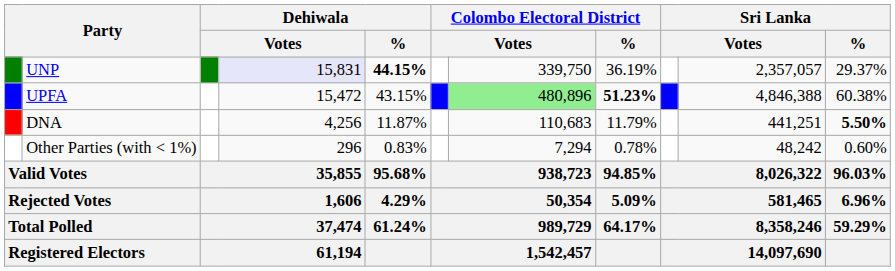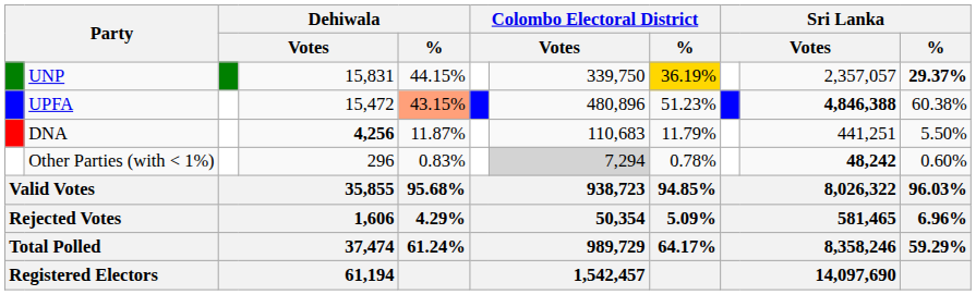UNP | column 4: lavender background -> no background
UNP | Dehiwala / %: bold -> normal
UNP | Colombo Electoral District / %: no background -> gold background
UNP | Sri Lanka / %: normal -> bold
UPFA | Dehiwala / %: no background -> lightsalmon background
UPFA | column 7: lightgreen background -> no background
UPFA | Colombo Electoral District / %: bold -> normal
UPFA | column 10: normal -> bold
DNA | column 4: normal -> bold
DNA | Sri Lanka / %: bold -> normal
Other Parties (with < 1%) | column 7: no background -> lightgrey background
Other Parties (with < 1%) | column 10: normal -> bold
